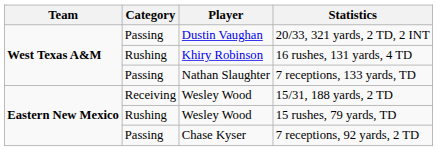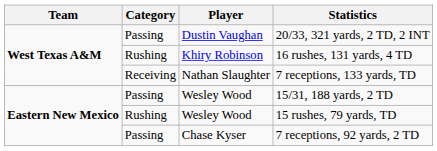7 receptions, 133 yards, TD | Category: Passing -> Receiving
15/31, 188 yards, 2 TD | Category: Receiving -> Passing
